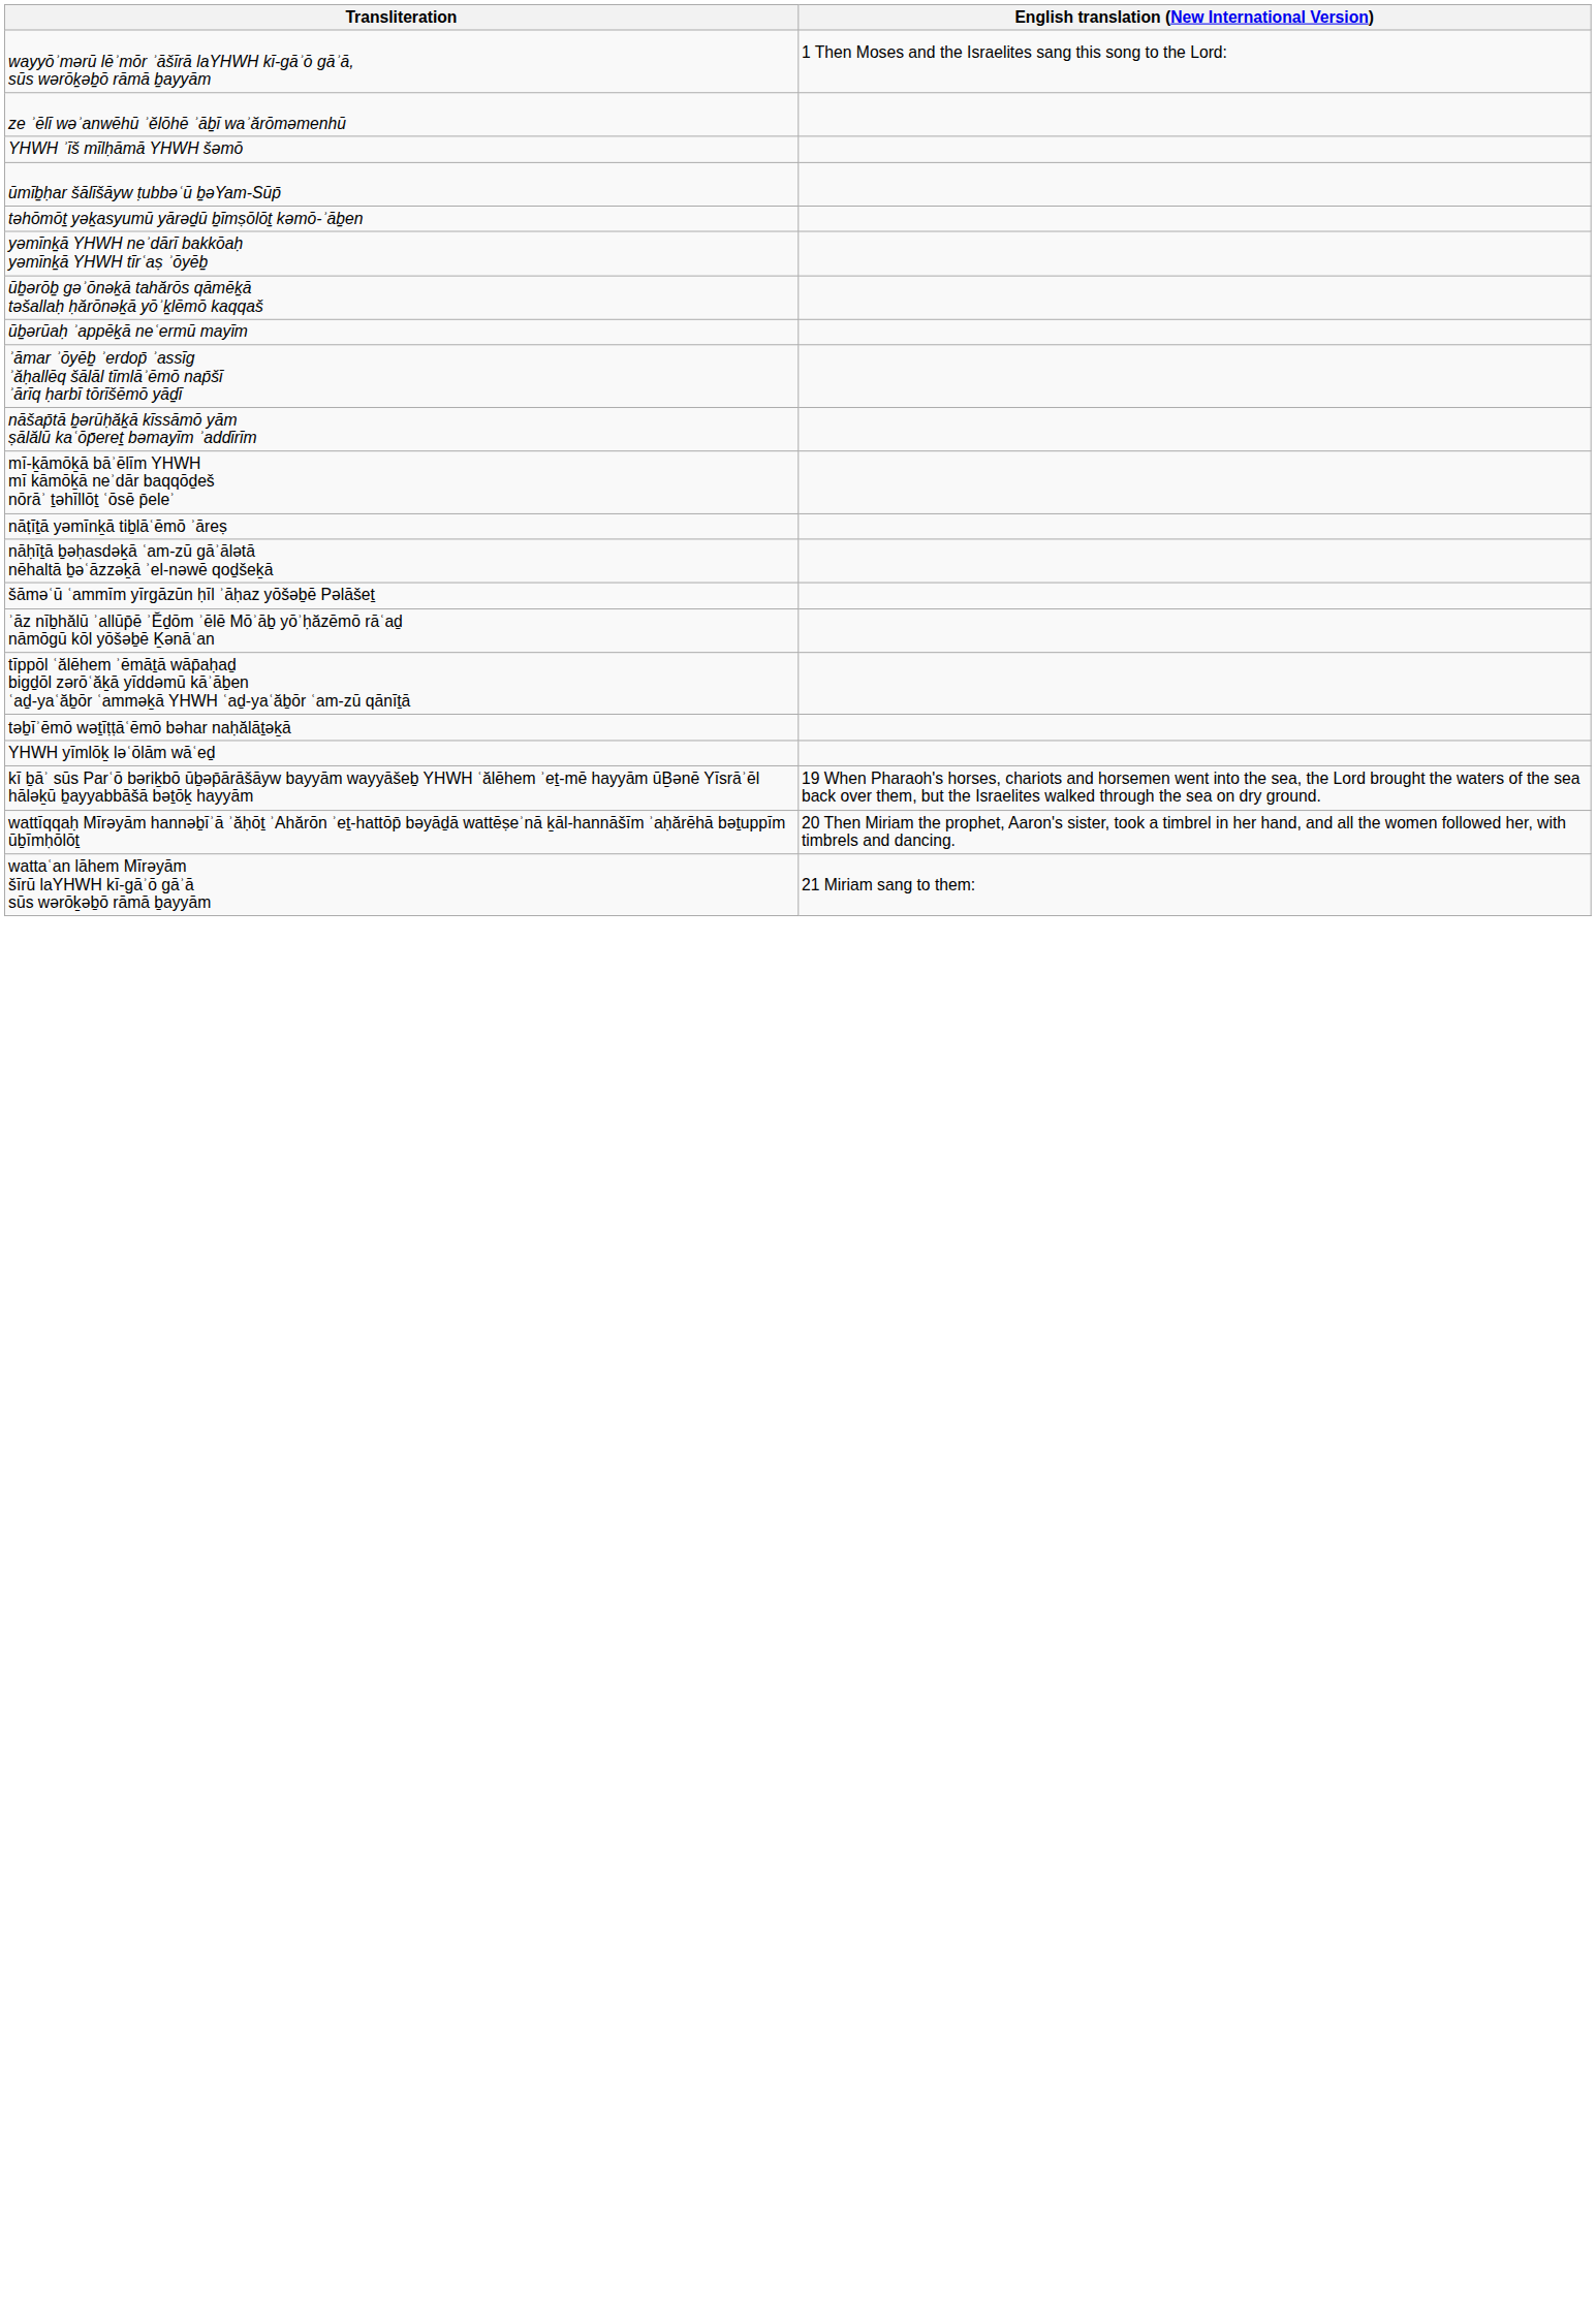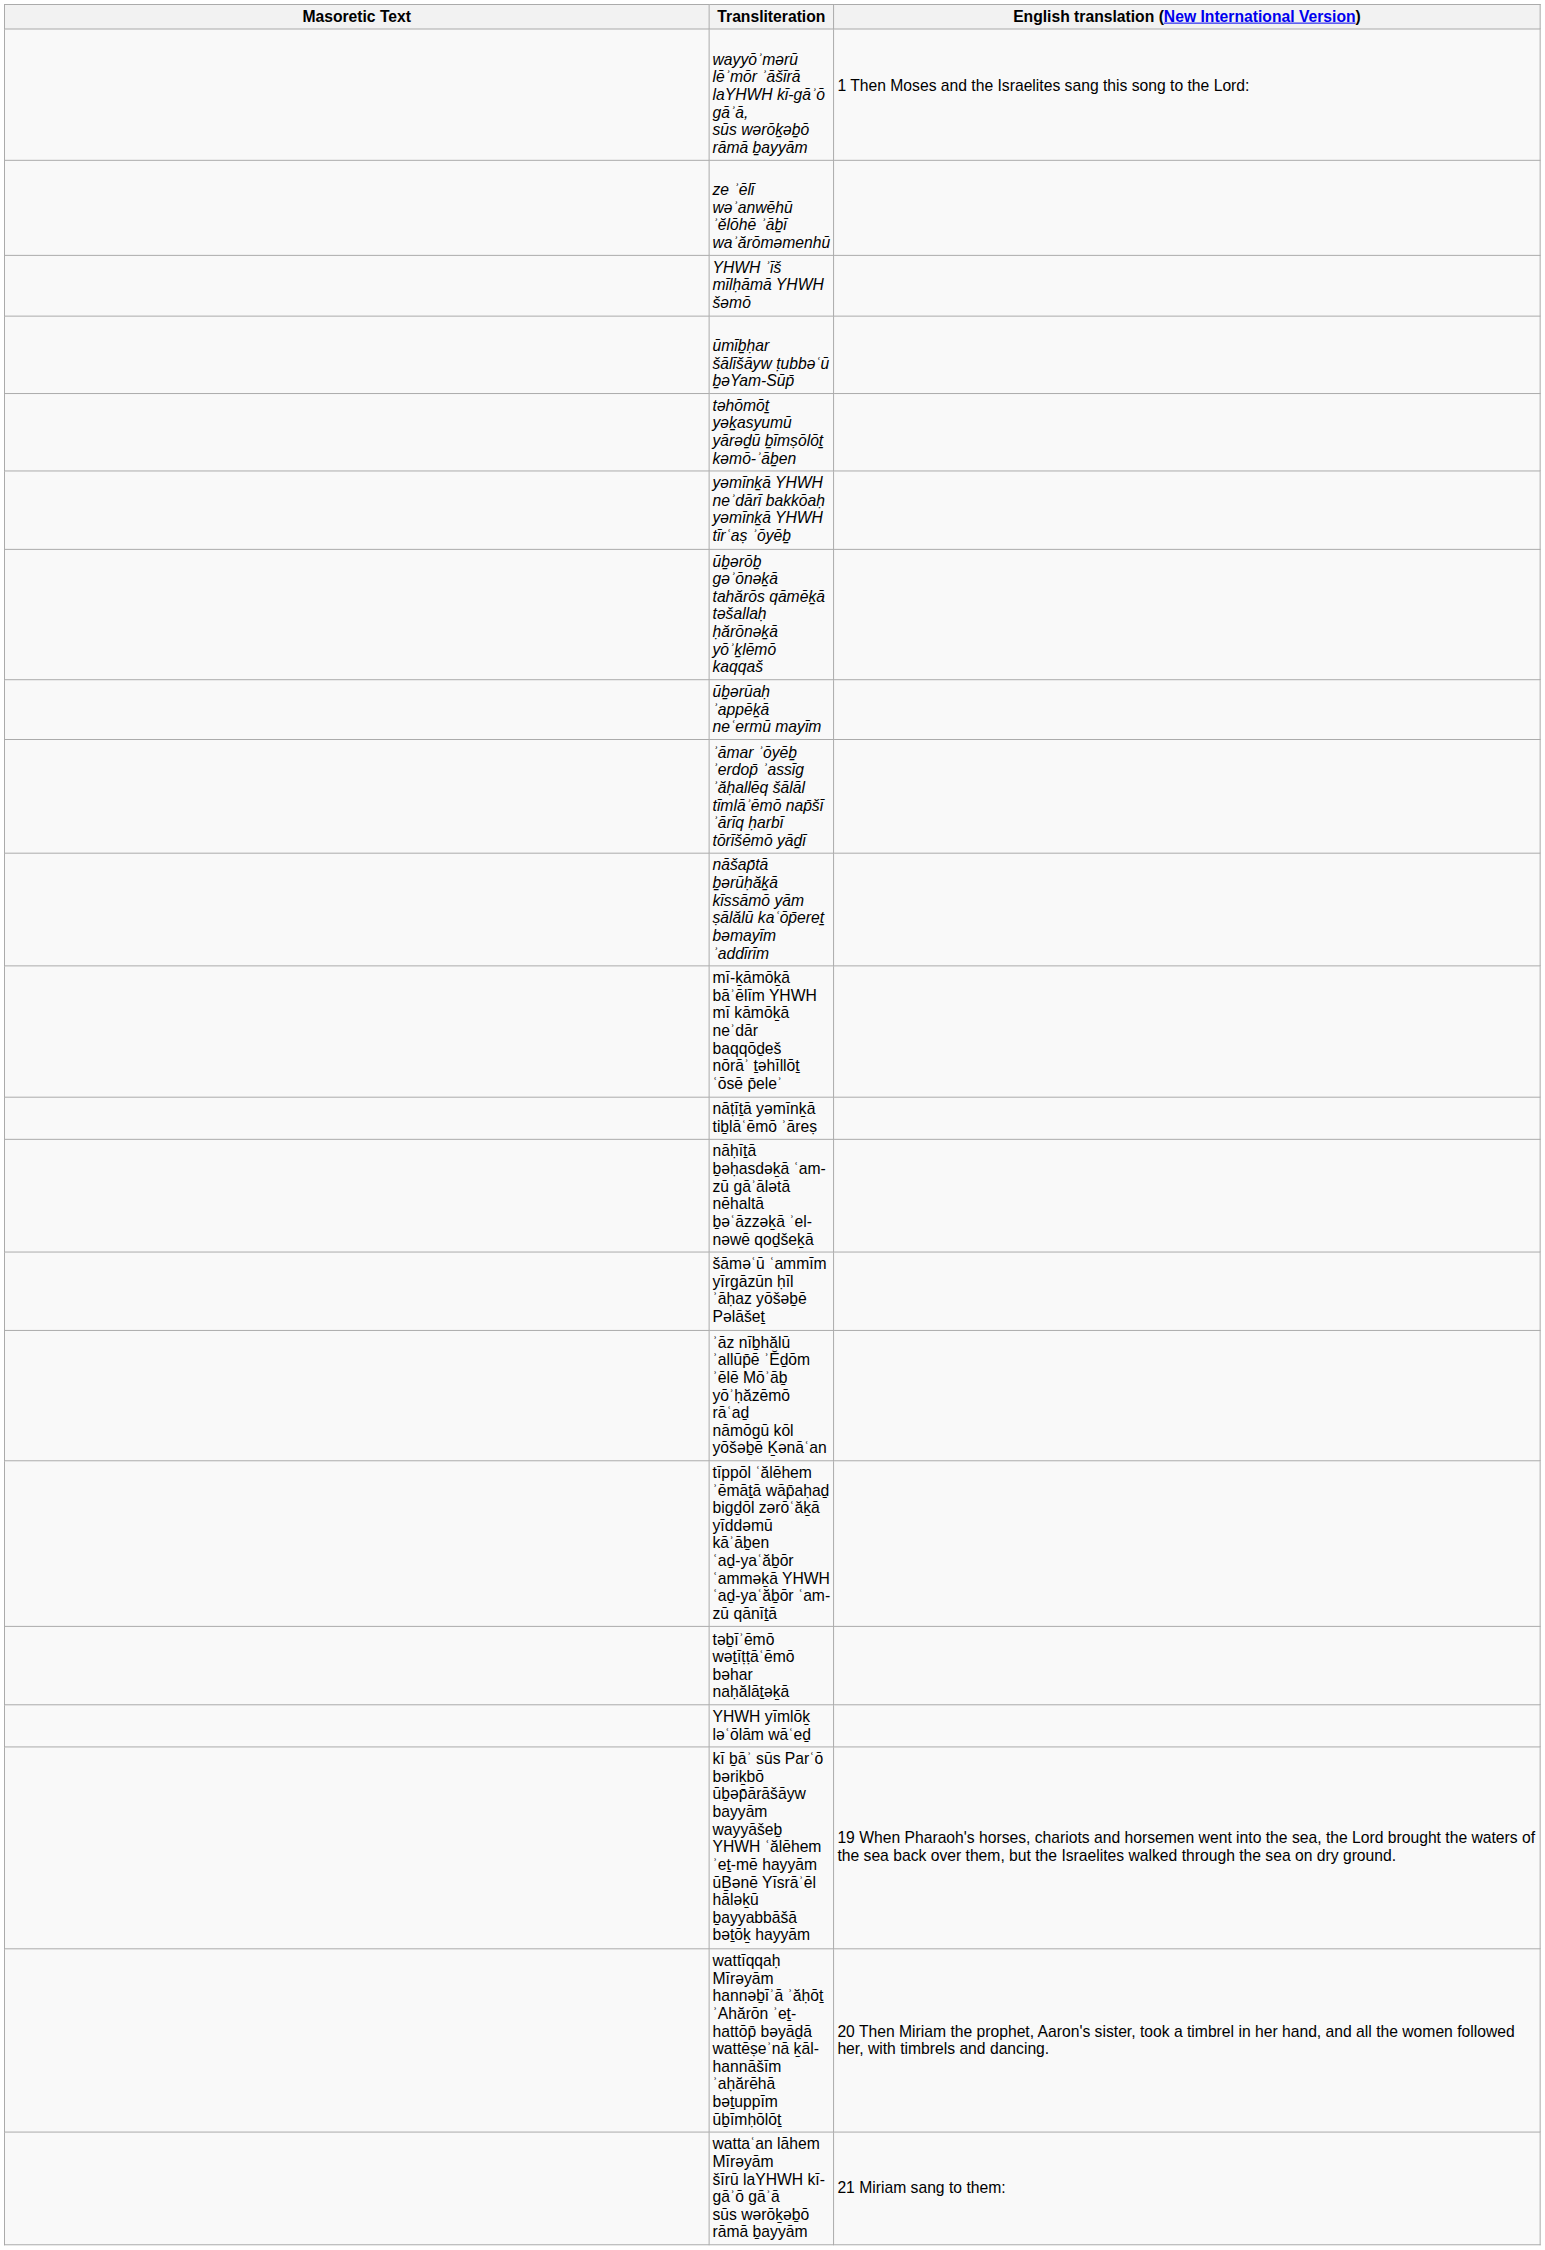+ column: Masoretic Text
